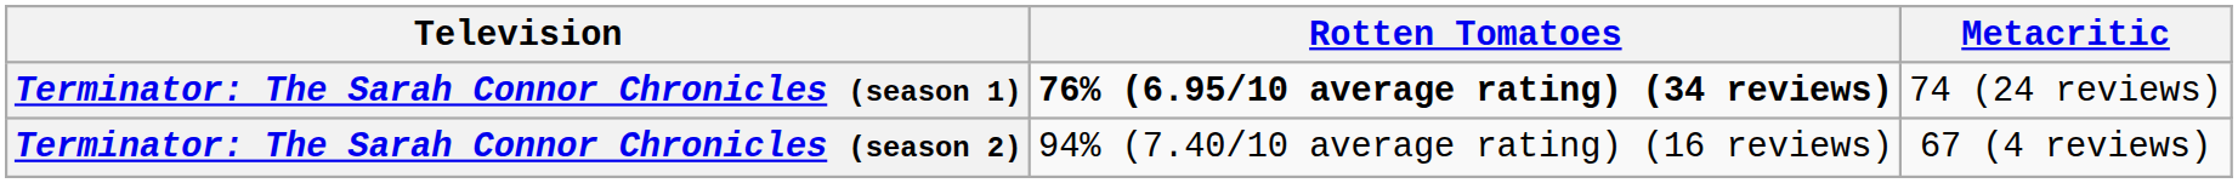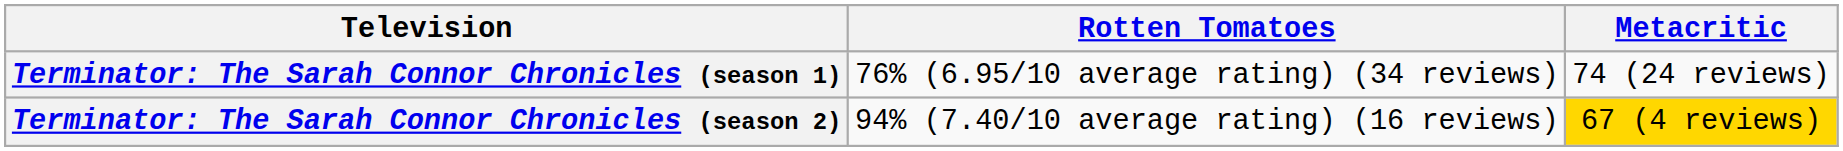row 2 | Rotten Tomatoes: bold -> normal
row 3 | Metacritic: no background -> gold background
